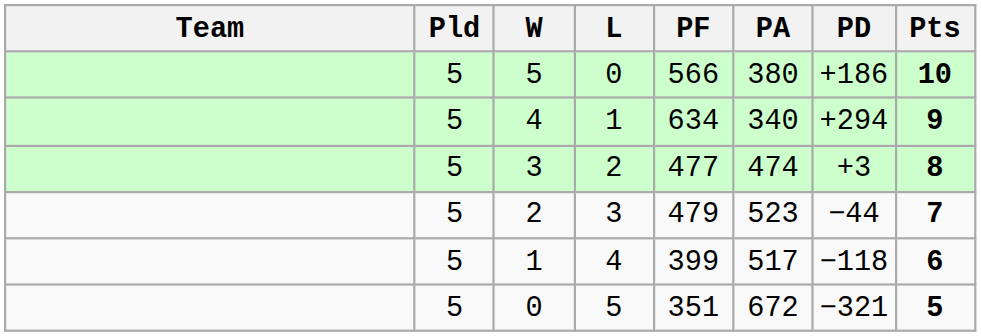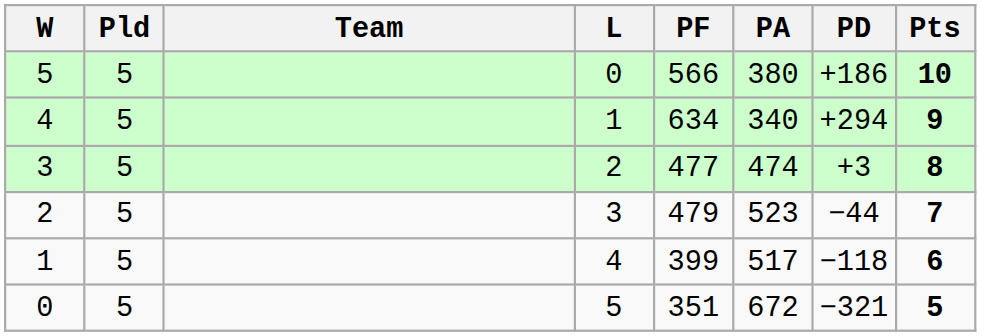columns swapped: Team <-> W
